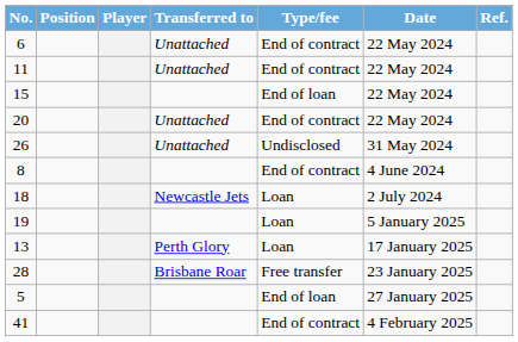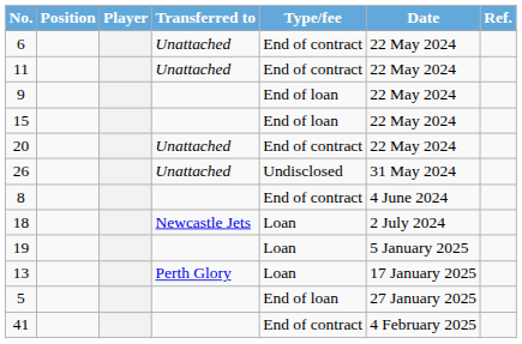+ row: 9 | End of loan | 22 May 2024
- row: 28 | Brisbane Roar | Free transfer | 23 January 2025
